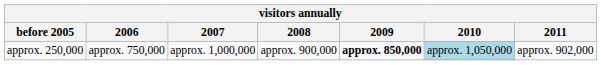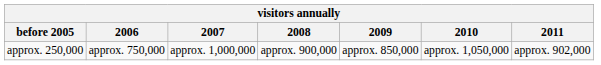approx. 250,000 | 2009: bold -> normal
approx. 250,000 | 2010: lightblue background -> no background
